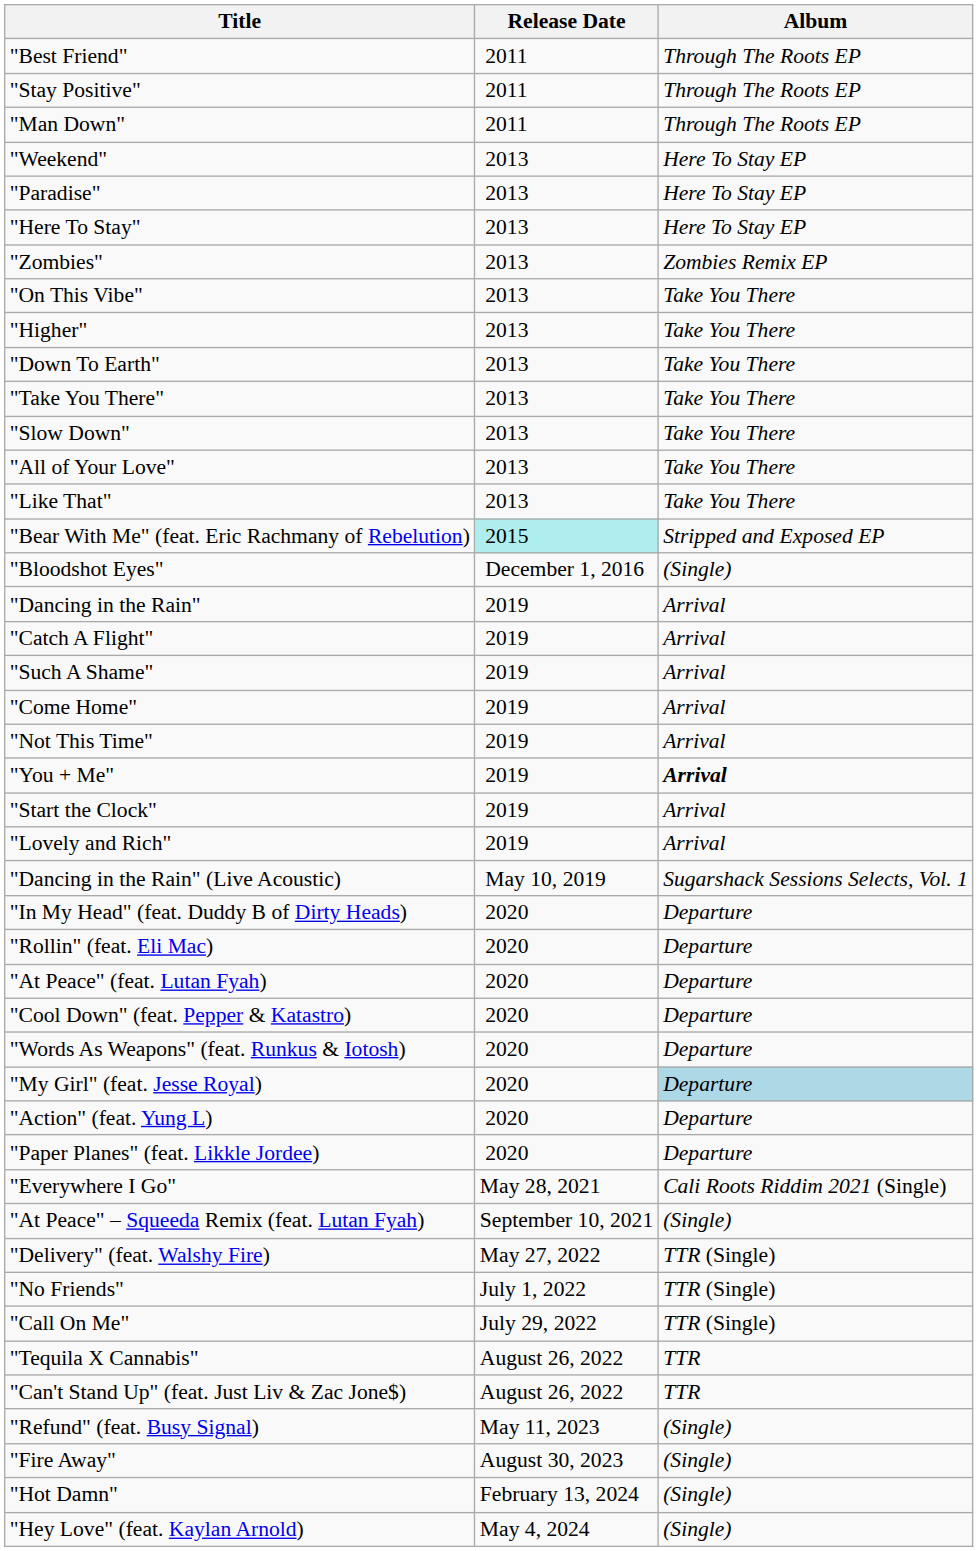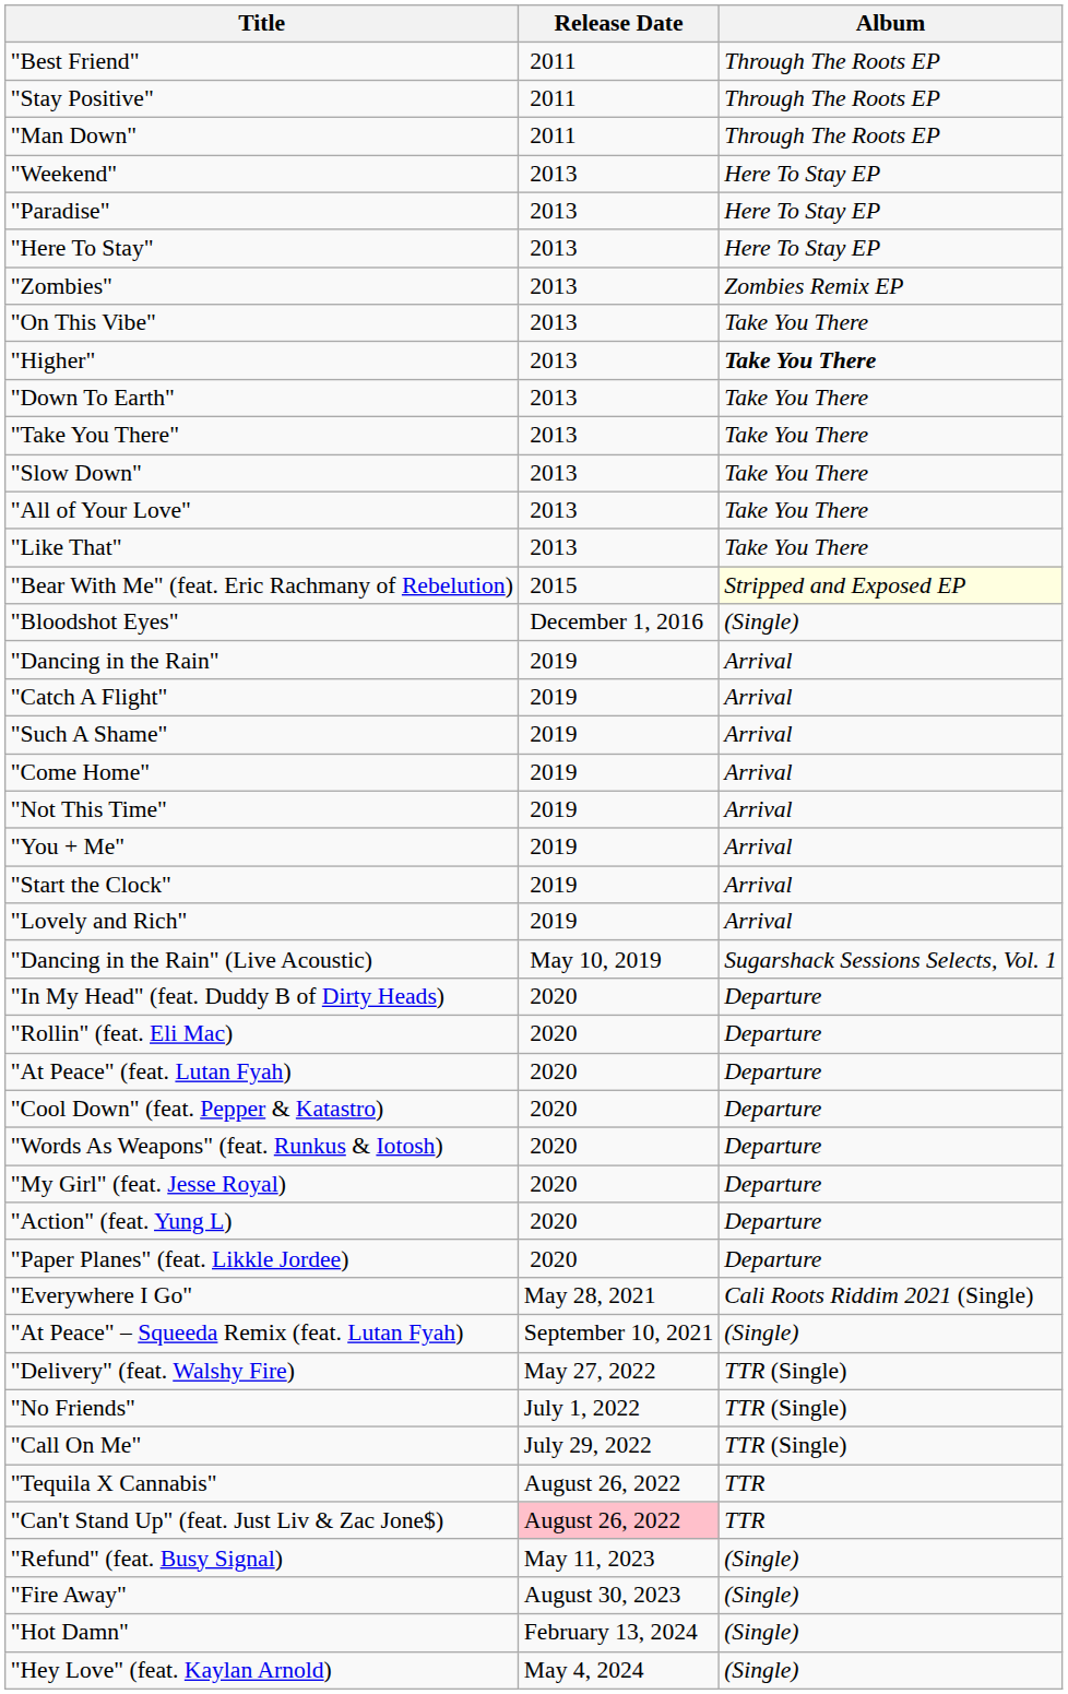"Higher" | Album: normal -> bold
"Bear With Me" (feat. Eric Rachmany of Rebelution) | Release Date: paleturquoise background -> no background
"Bear With Me" (feat. Eric Rachmany of Rebelution) | Album: no background -> lightyellow background
"You + Me" | Album: bold -> normal
"My Girl" (feat. Jesse Royal) | Album: lightblue background -> no background
"Can't Stand Up" (feat. Just Liv & Zac Jone$) | Release Date: no background -> pink background
